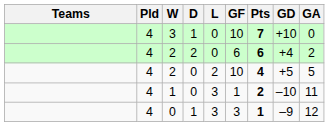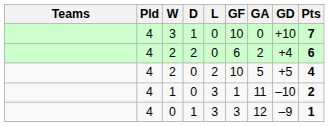columns swapped: GA <-> Pts
